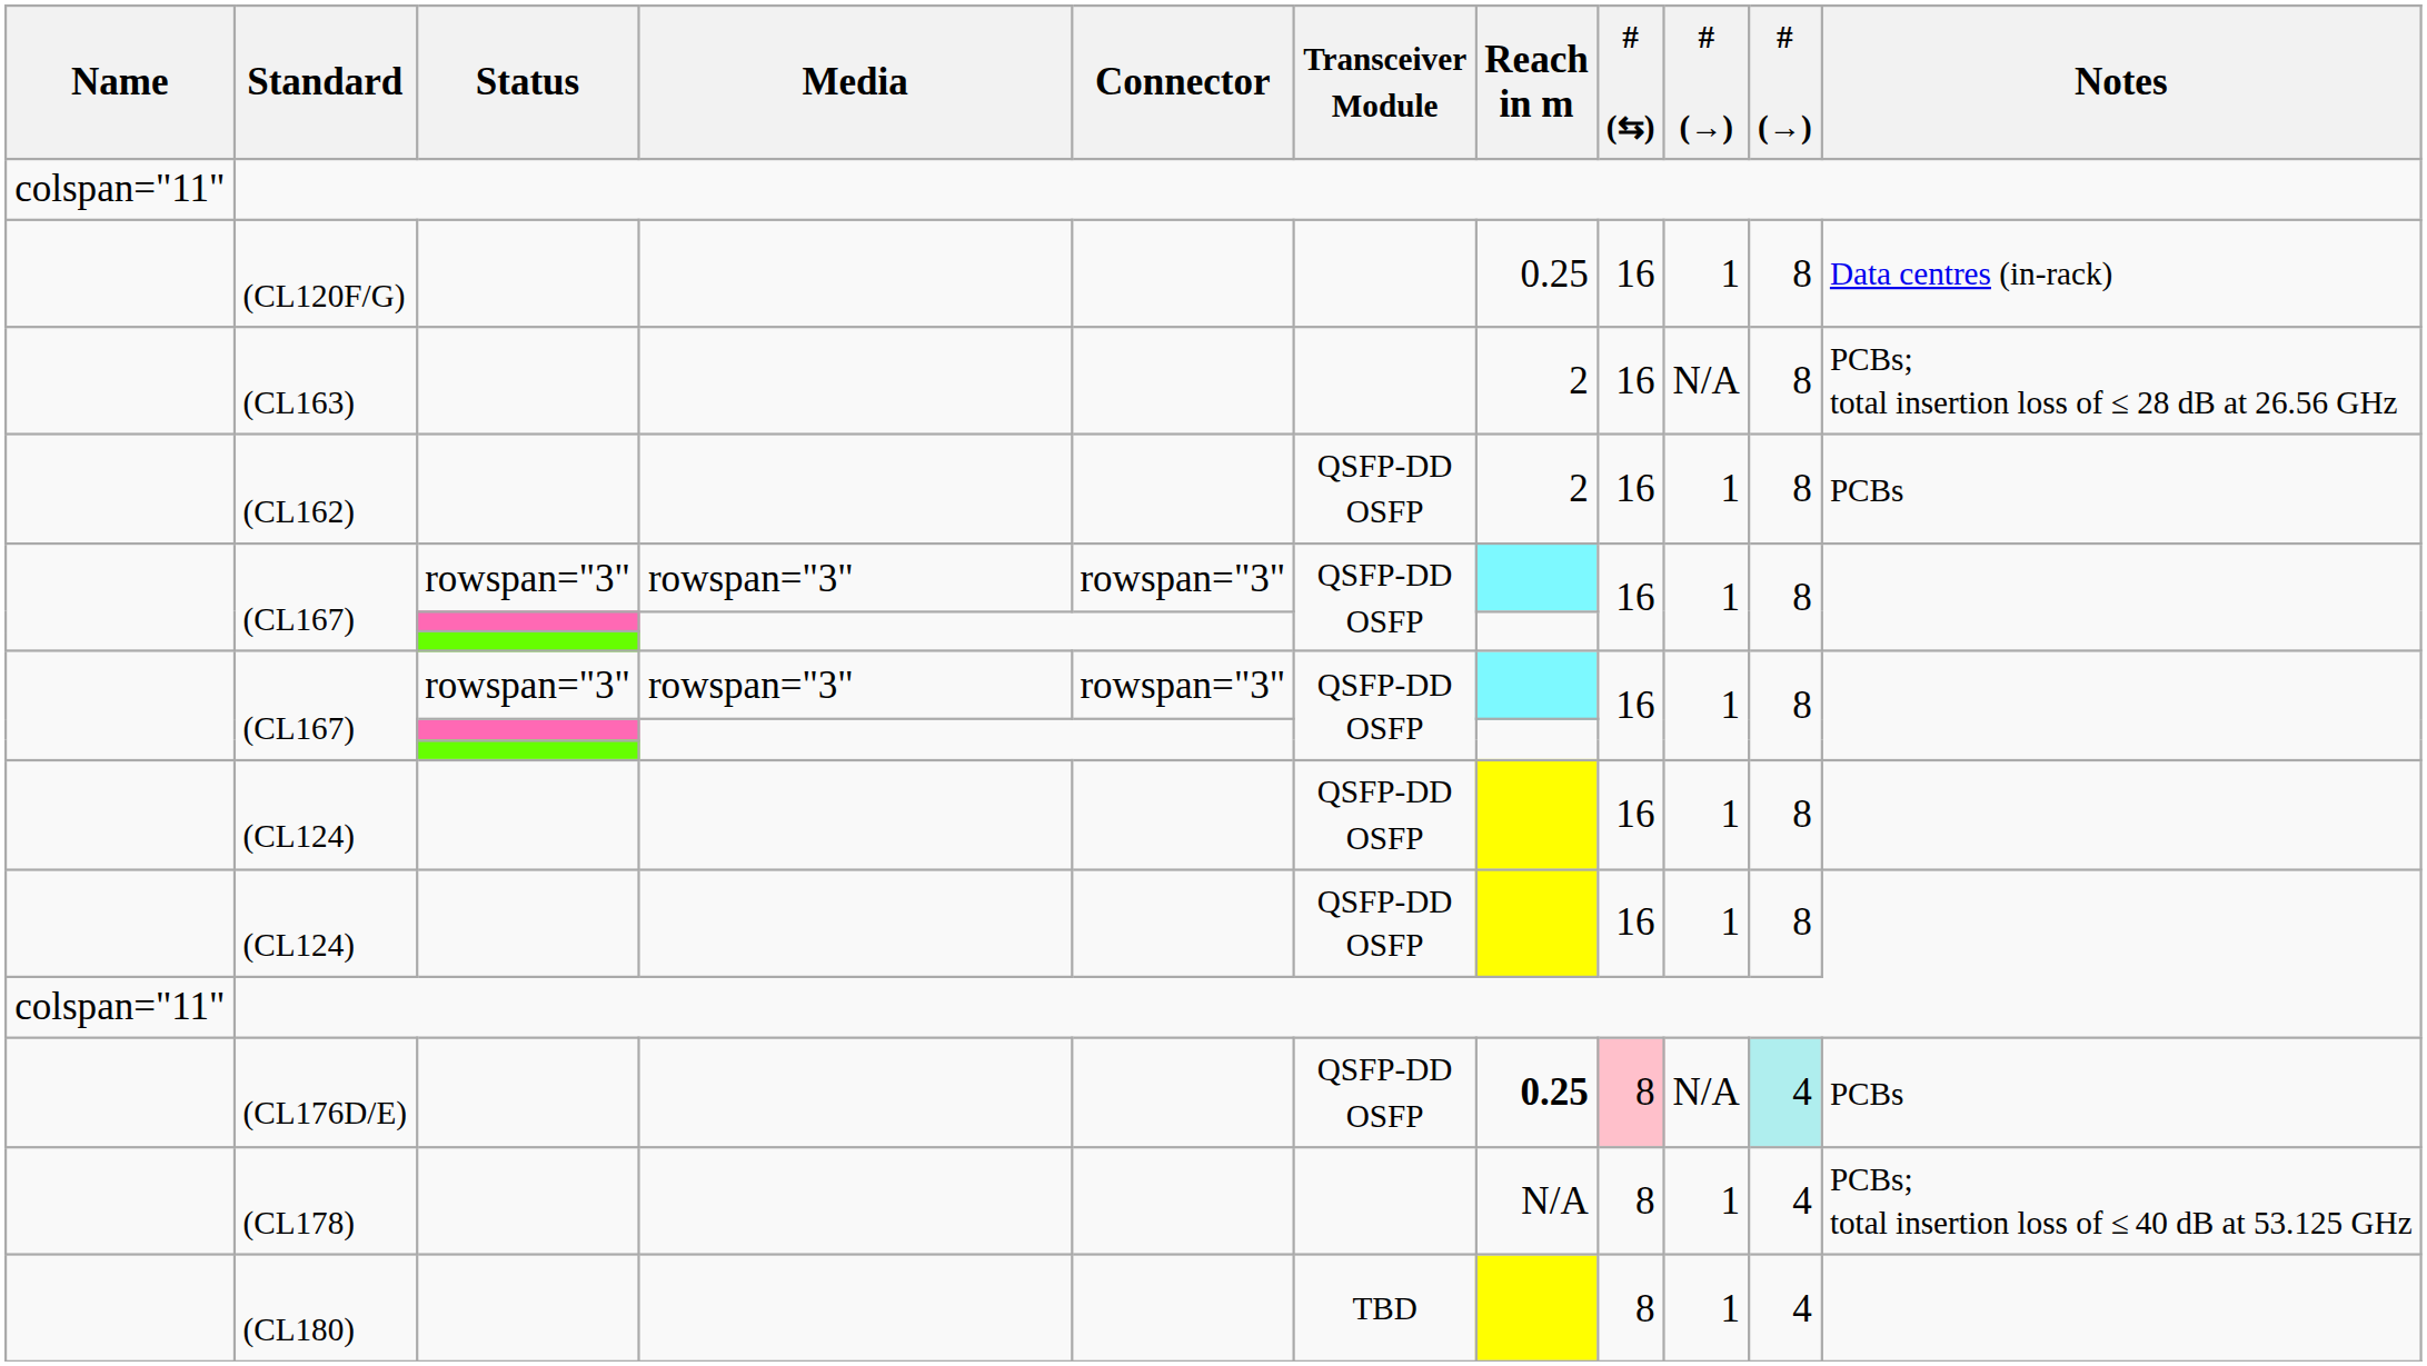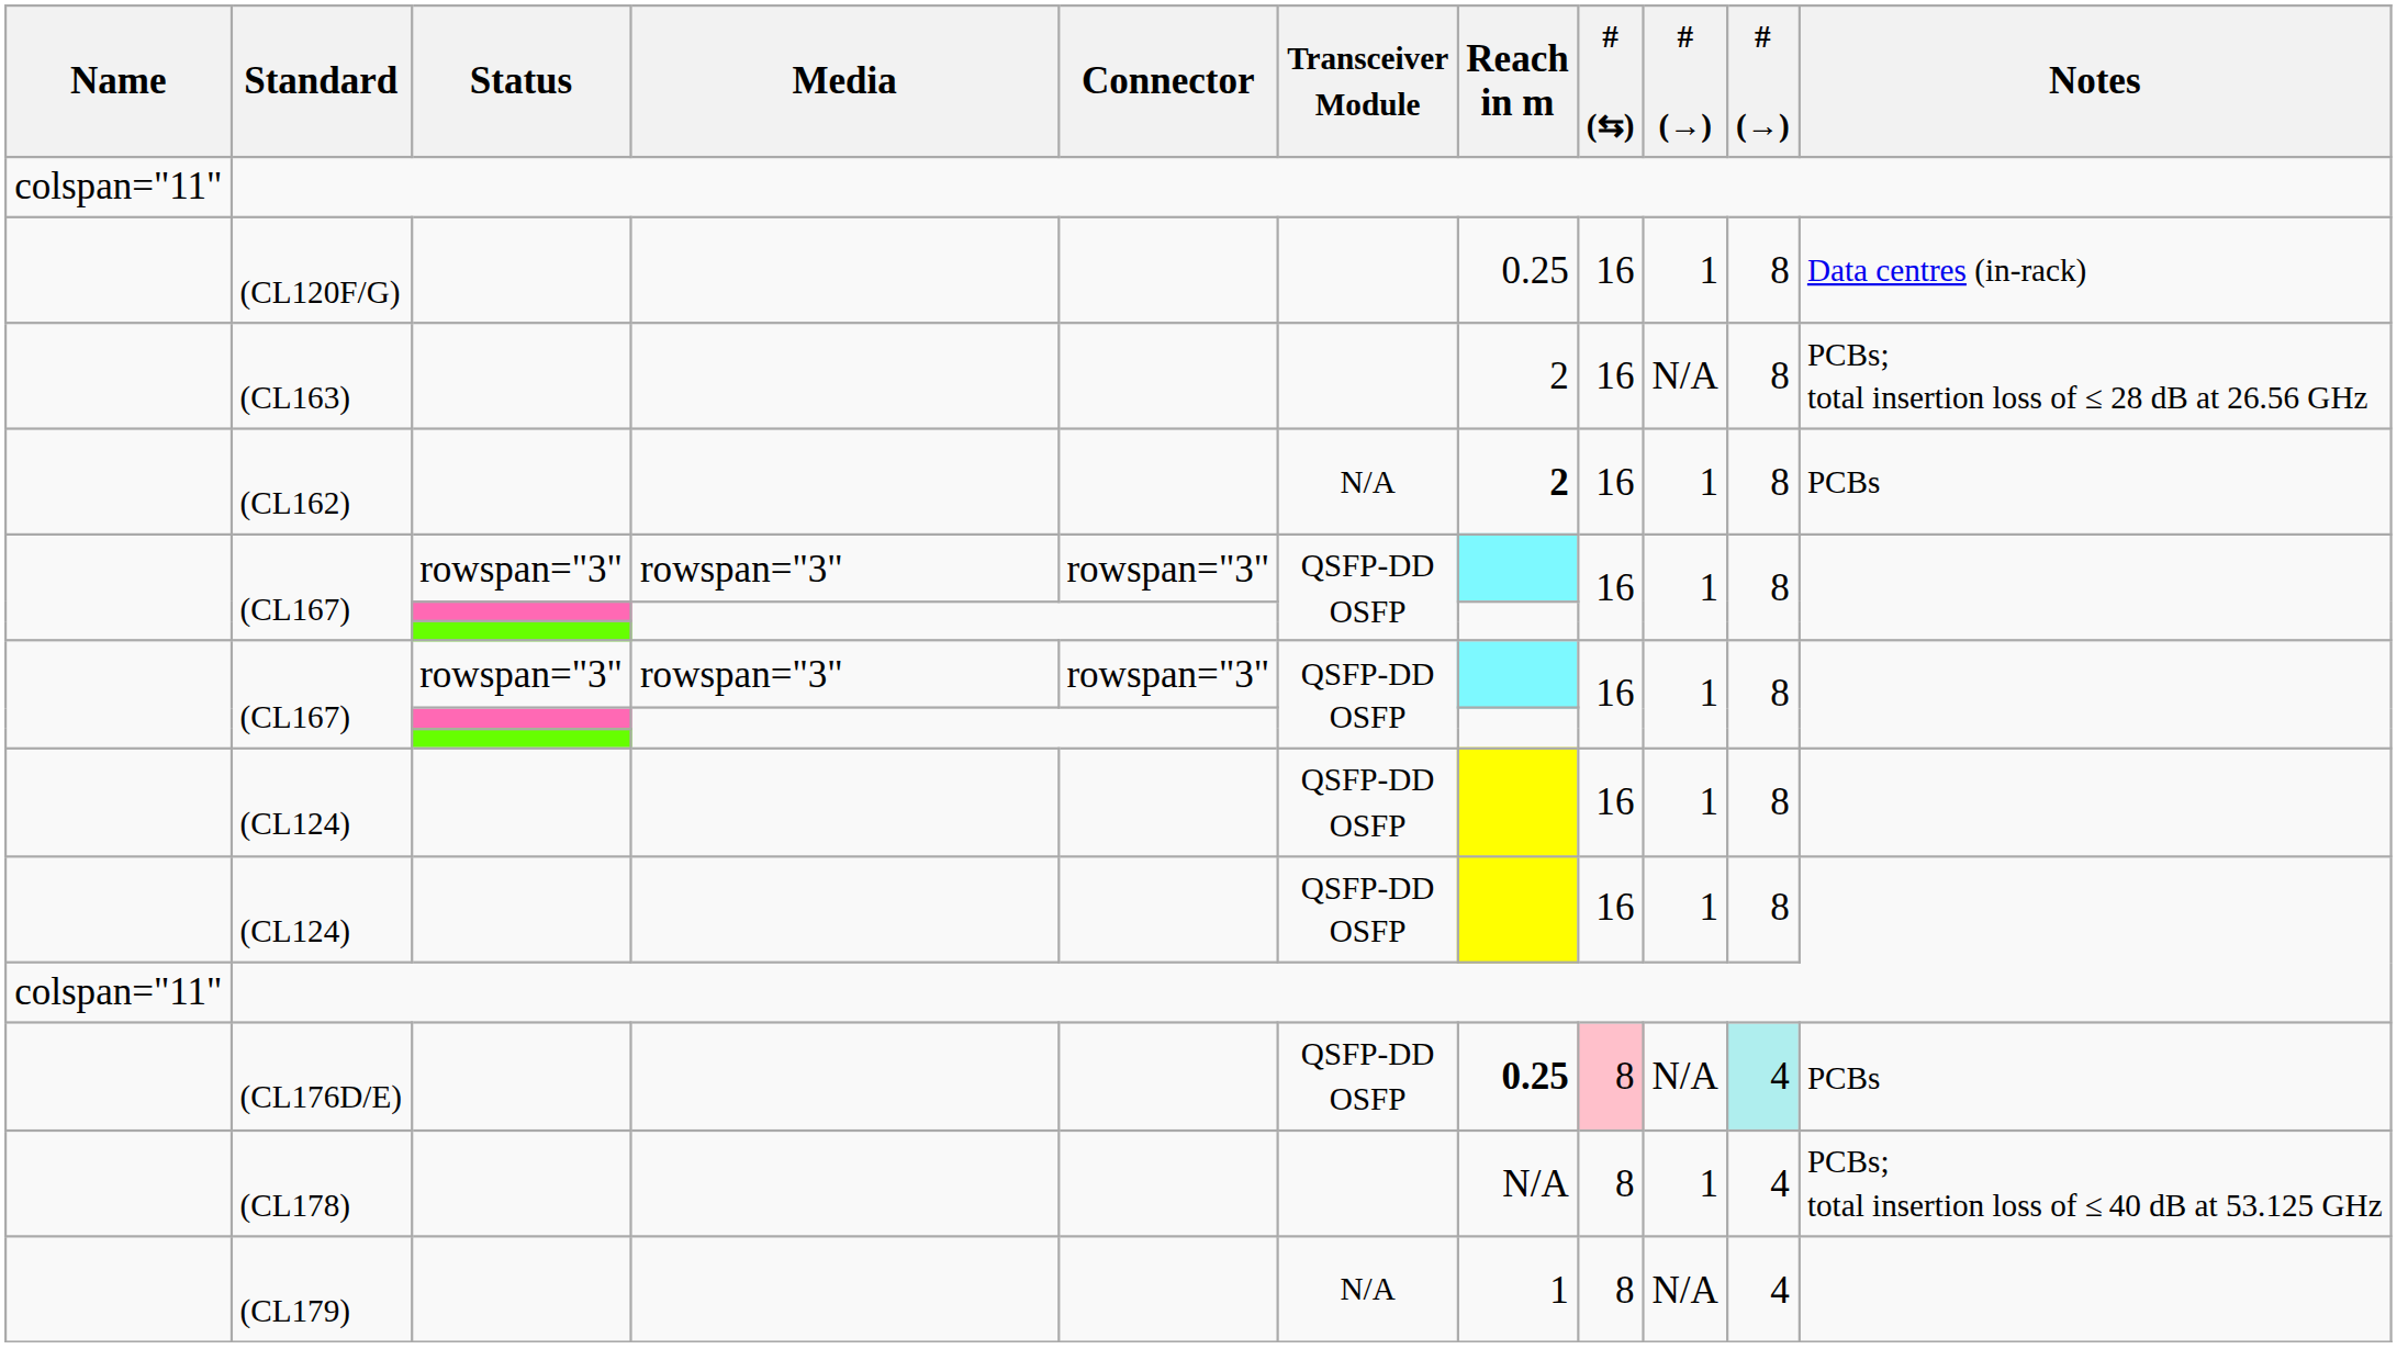(CL162) | Transceiver Module: QSFP-DD OSFP -> N/A
(CL162) | Reach in m: normal -> bold
+ row: (CL179) | N/A | 1 | 8 | N/A | 4
- row: (CL180) | TBD | 8 | 1 | 4
